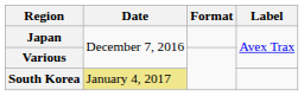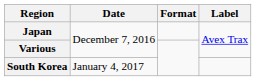South Korea | Date: khaki background -> no background
